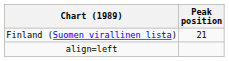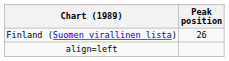Finland (Suomen virallinen lista) | Peak position: 21 -> 26
